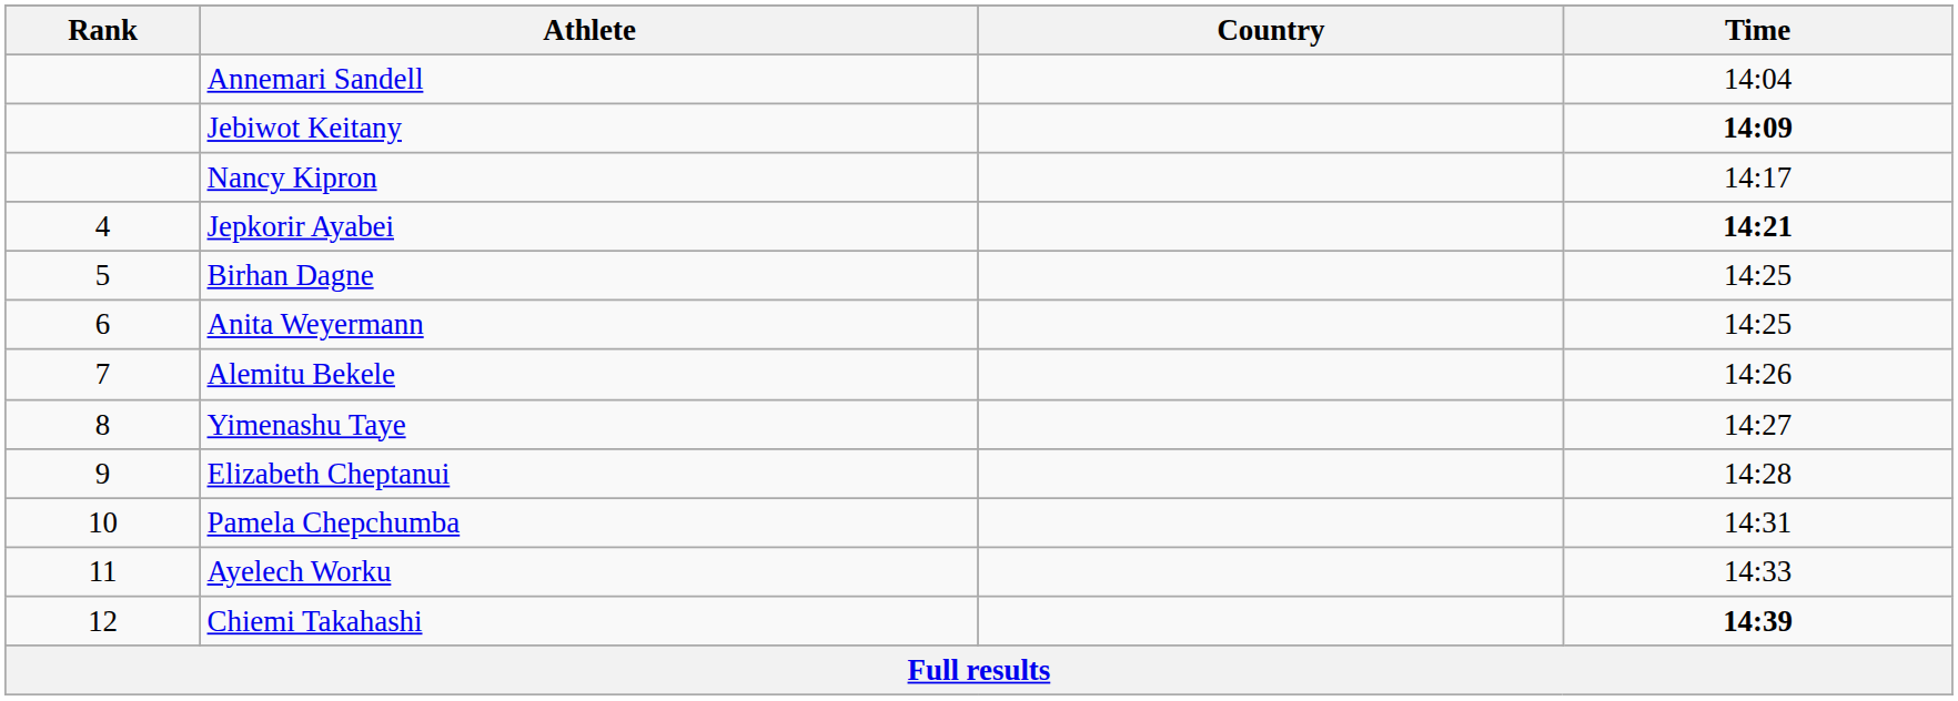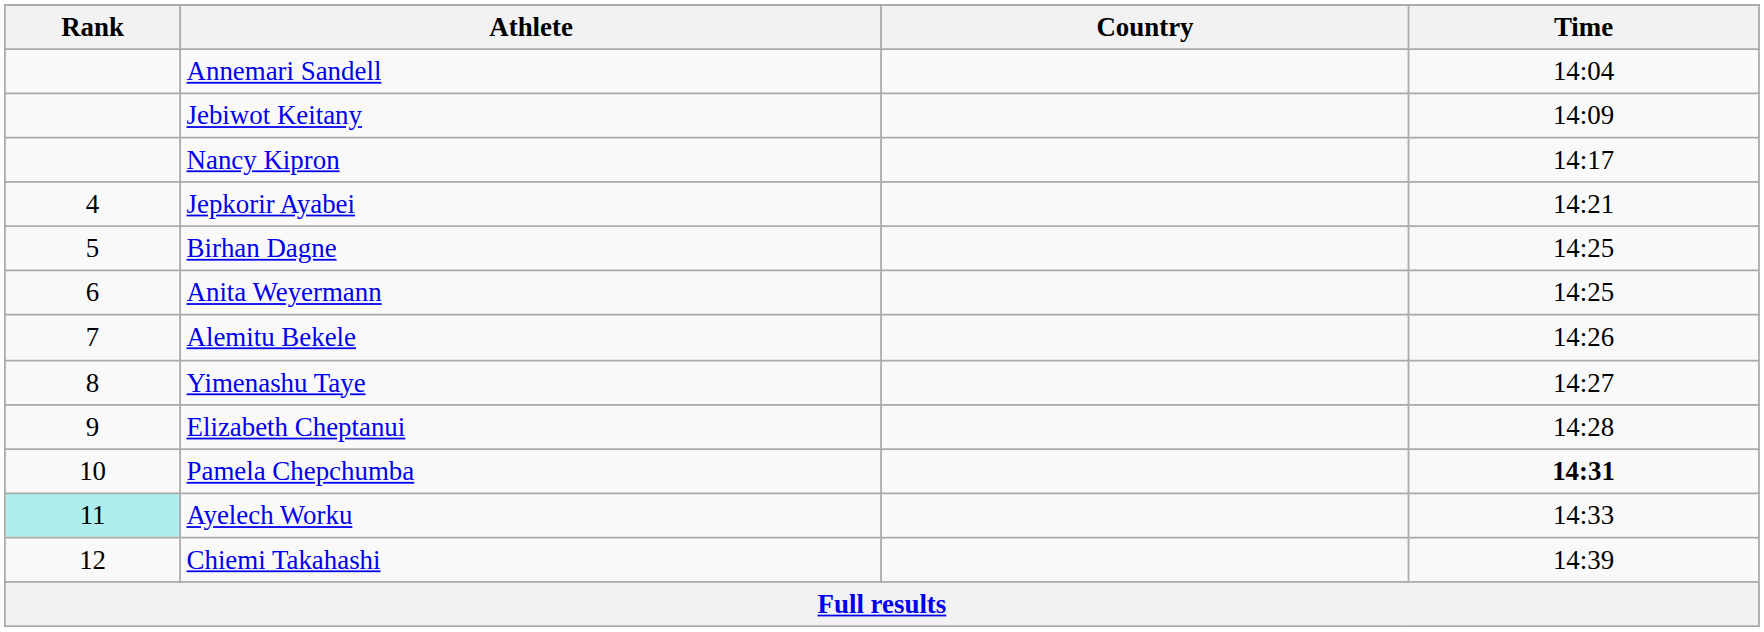Jebiwot Keitany | Time: bold -> normal
Jepkorir Ayabei | Time: bold -> normal
Pamela Chepchumba | Time: normal -> bold
Ayelech Worku | Rank: no background -> paleturquoise background
Chiemi Takahashi | Time: bold -> normal
